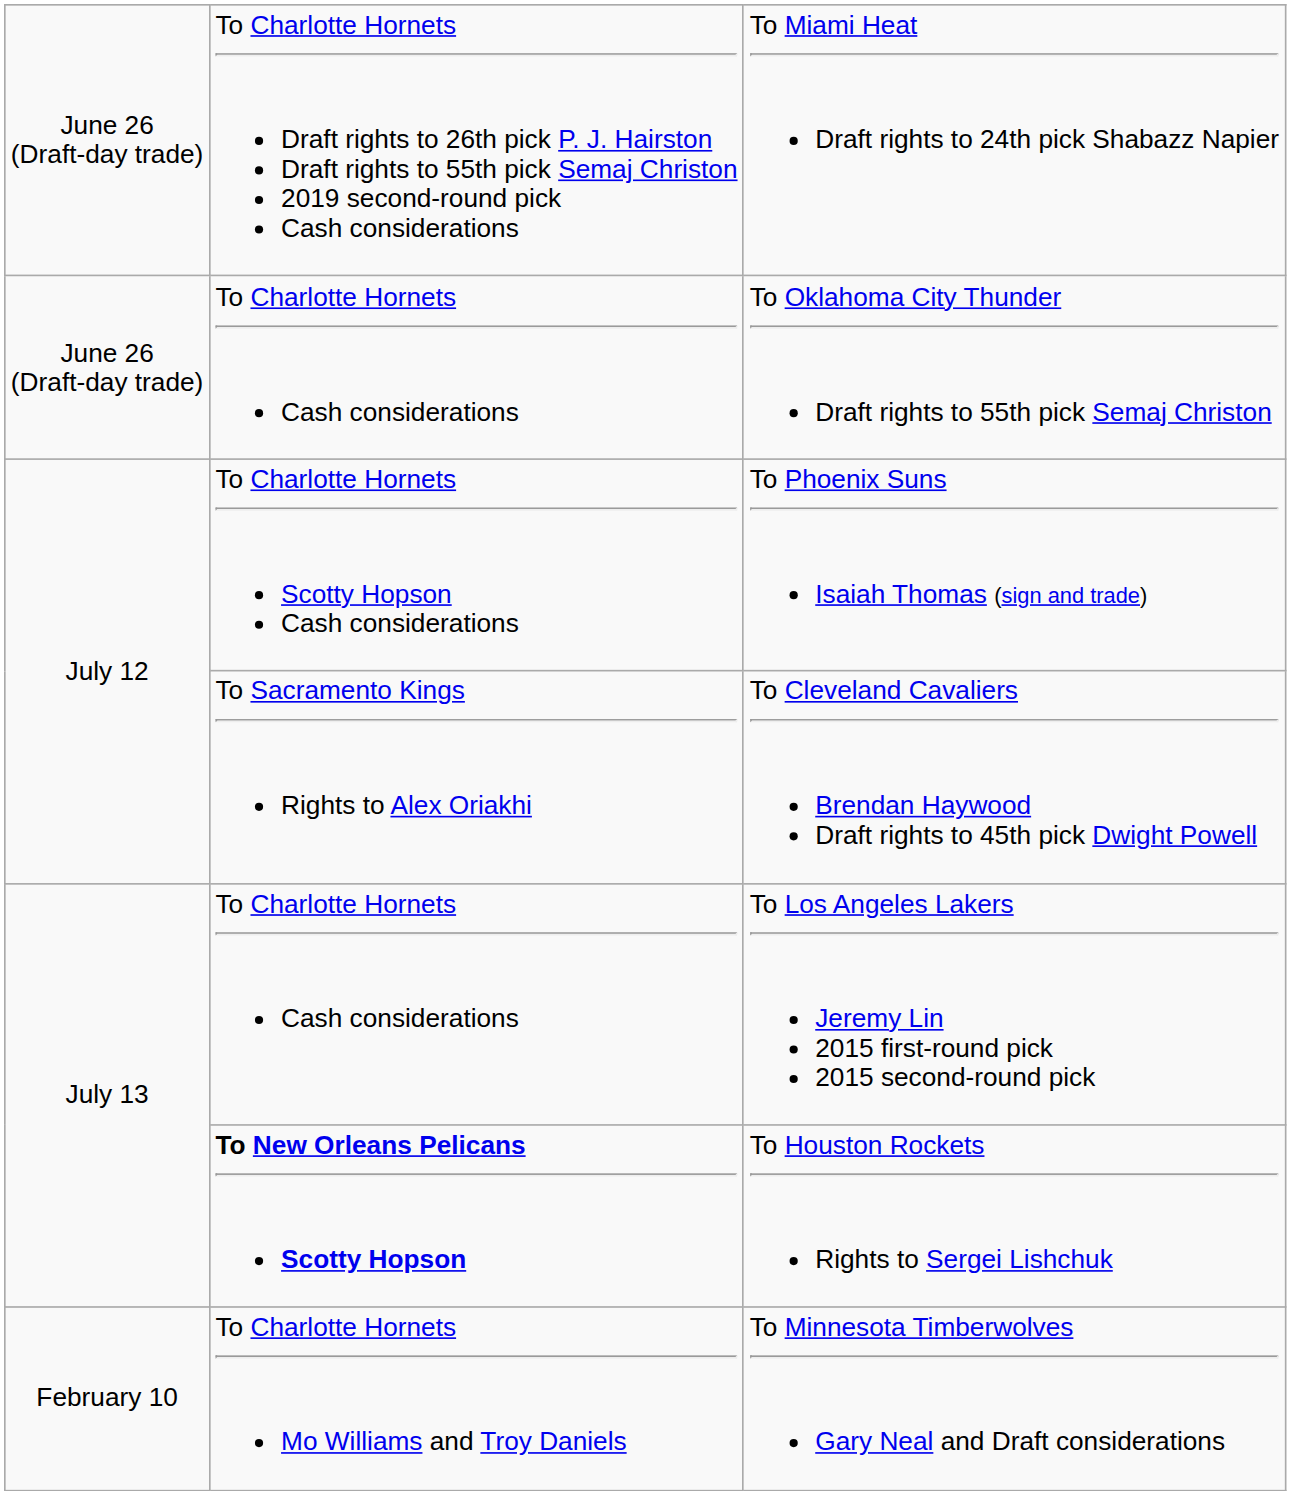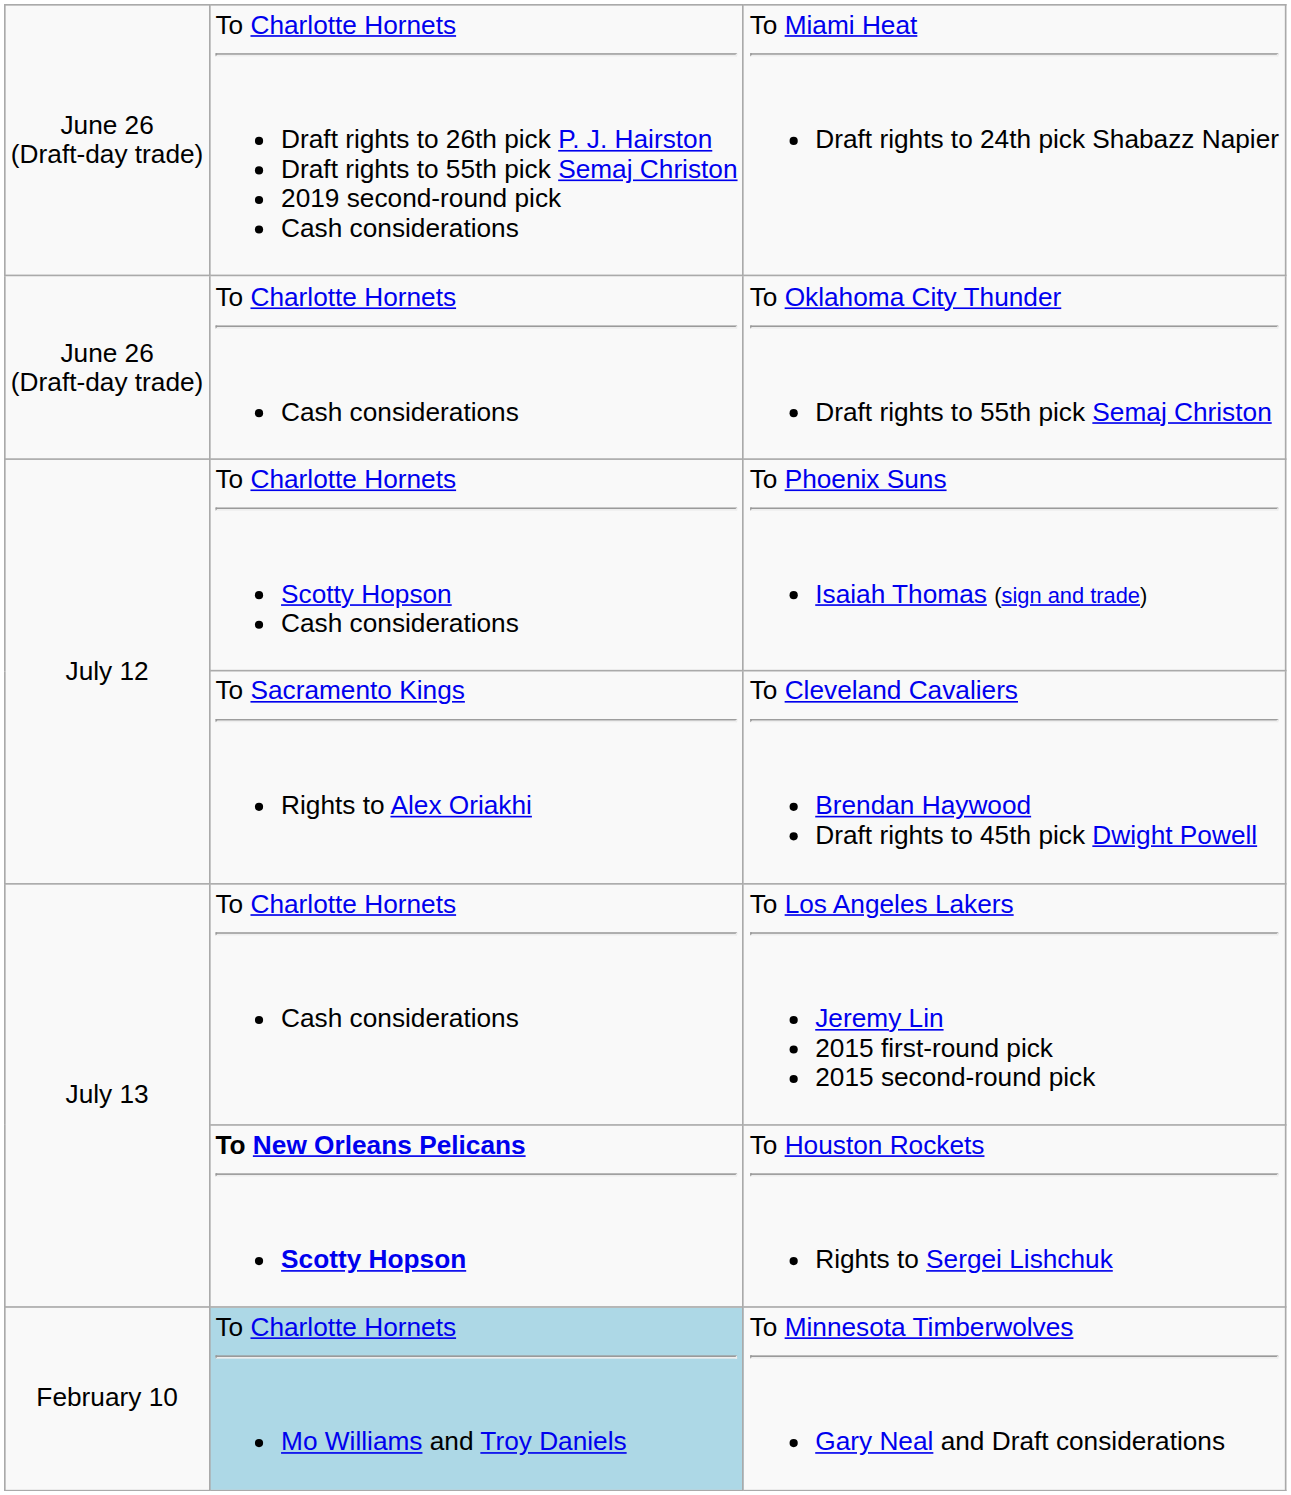To Minnesota Timberwolves Gary Neal and Draft considerations | column 2: no background -> lightblue background
